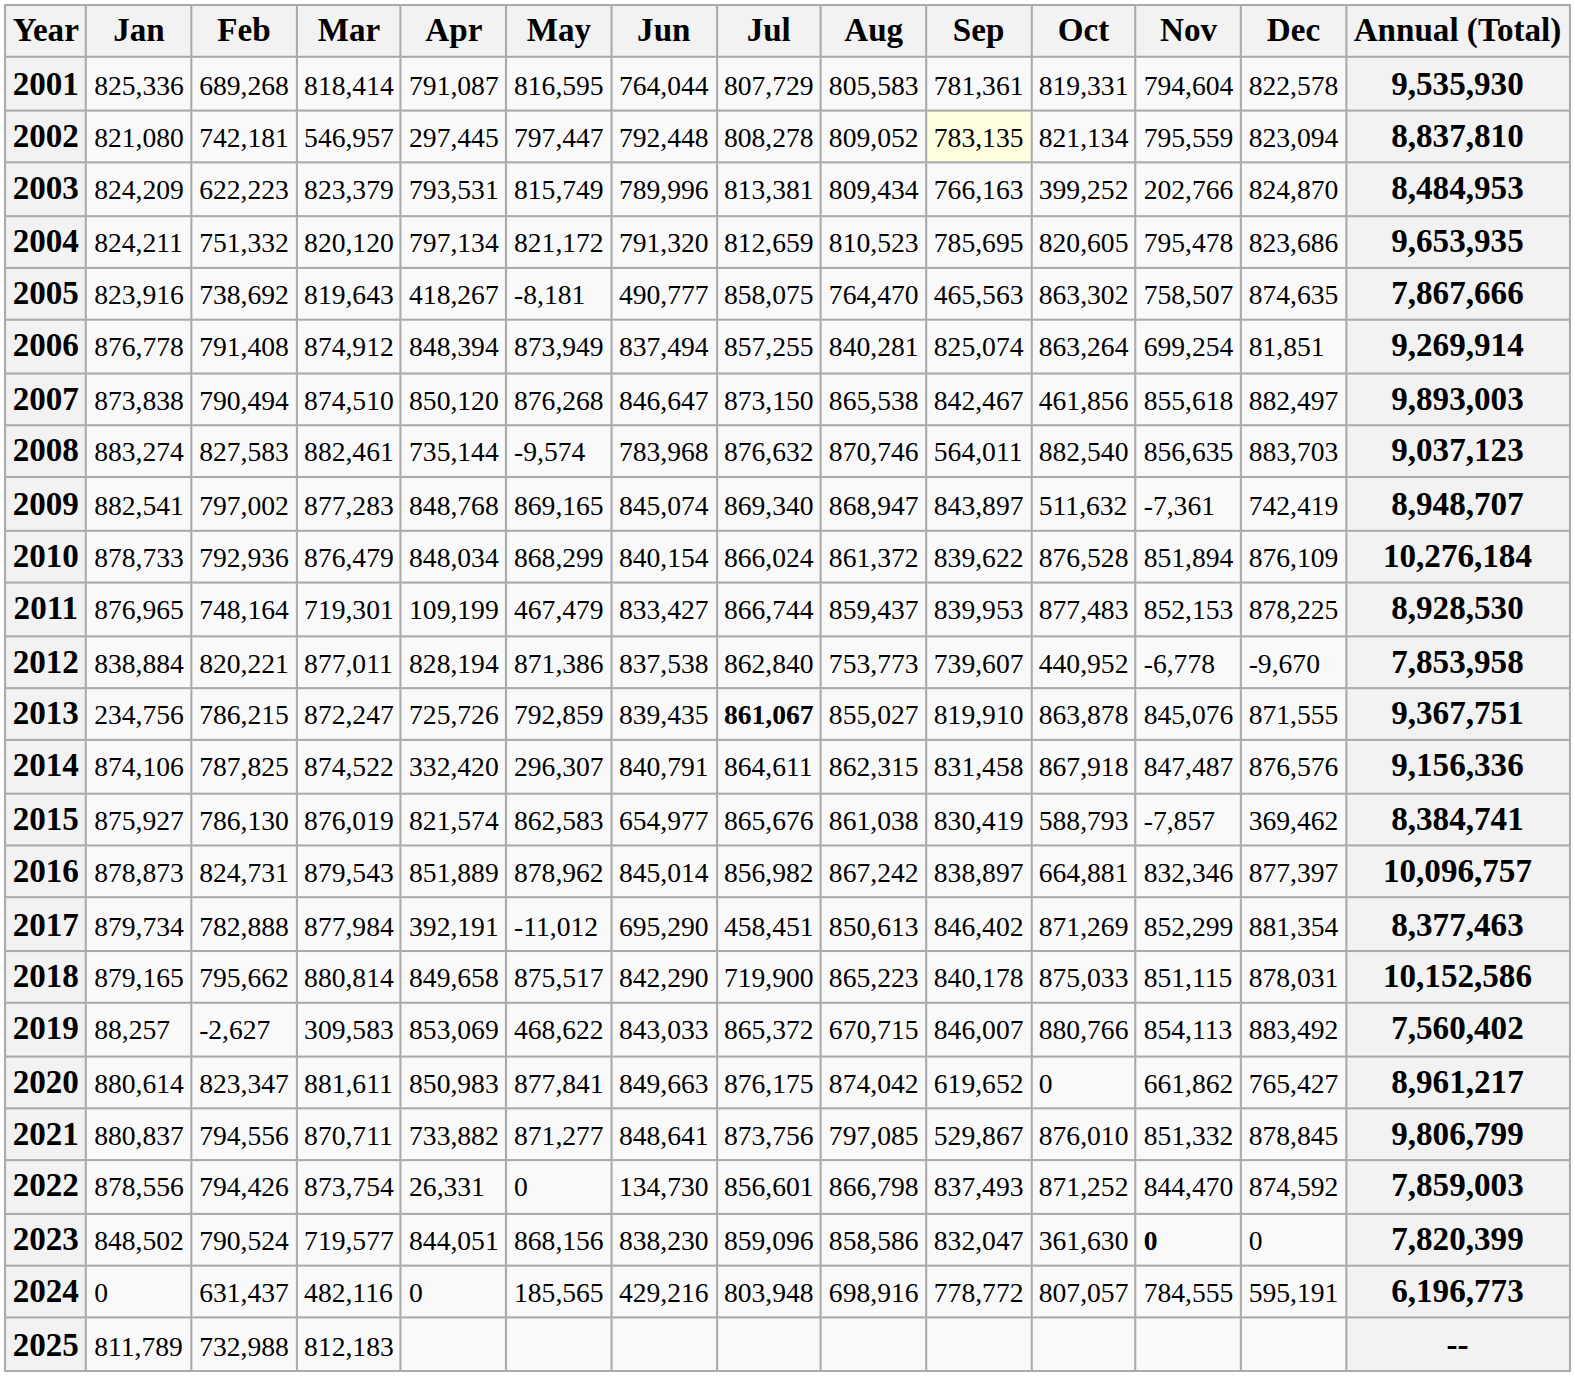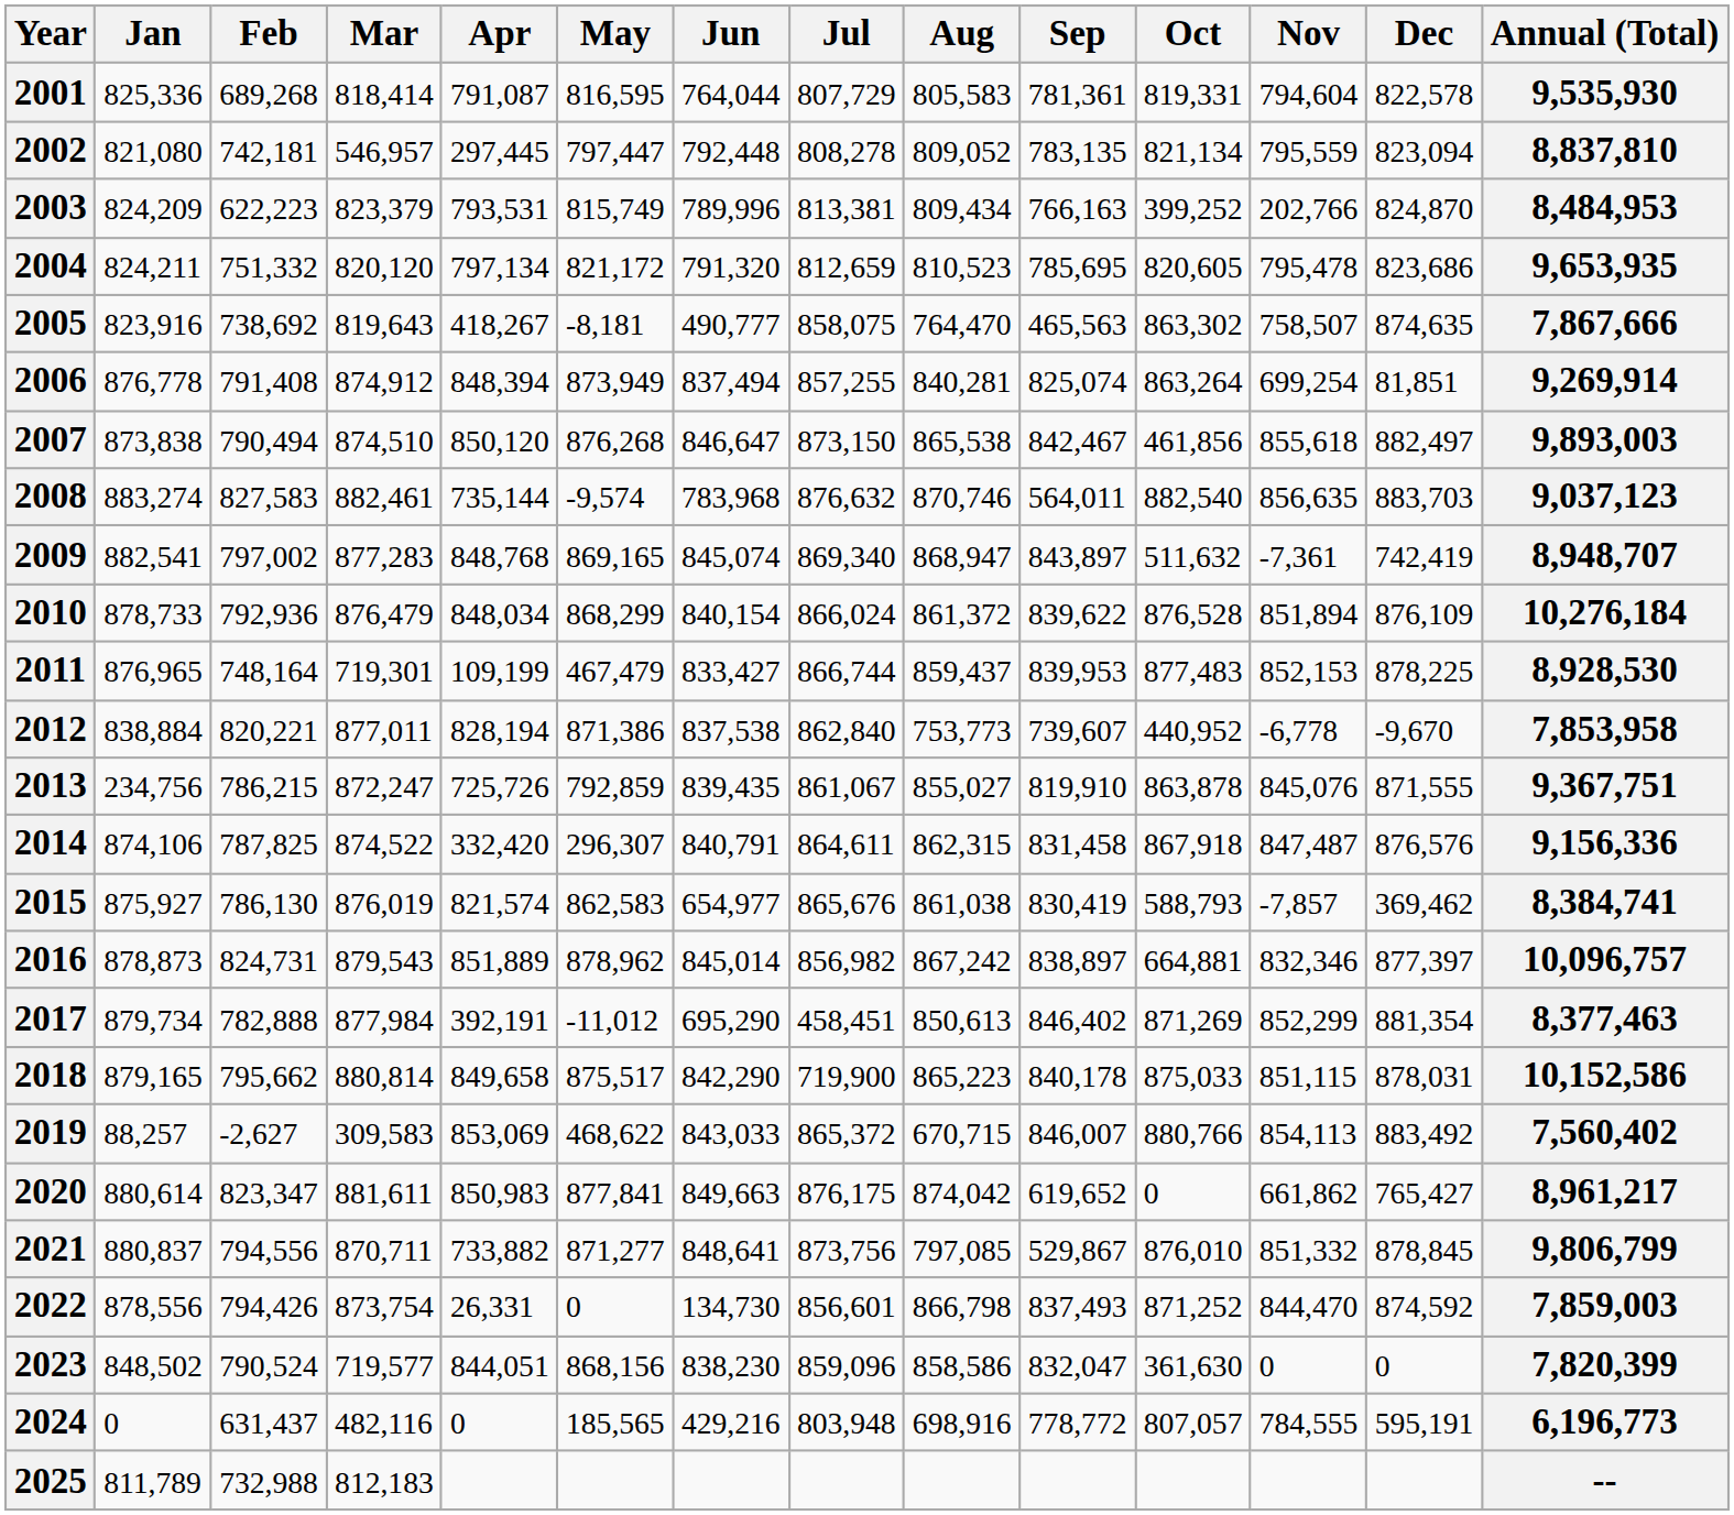2002 | Sep: lightyellow background -> no background
2013 | Jul: bold -> normal
2023 | Nov: bold -> normal
